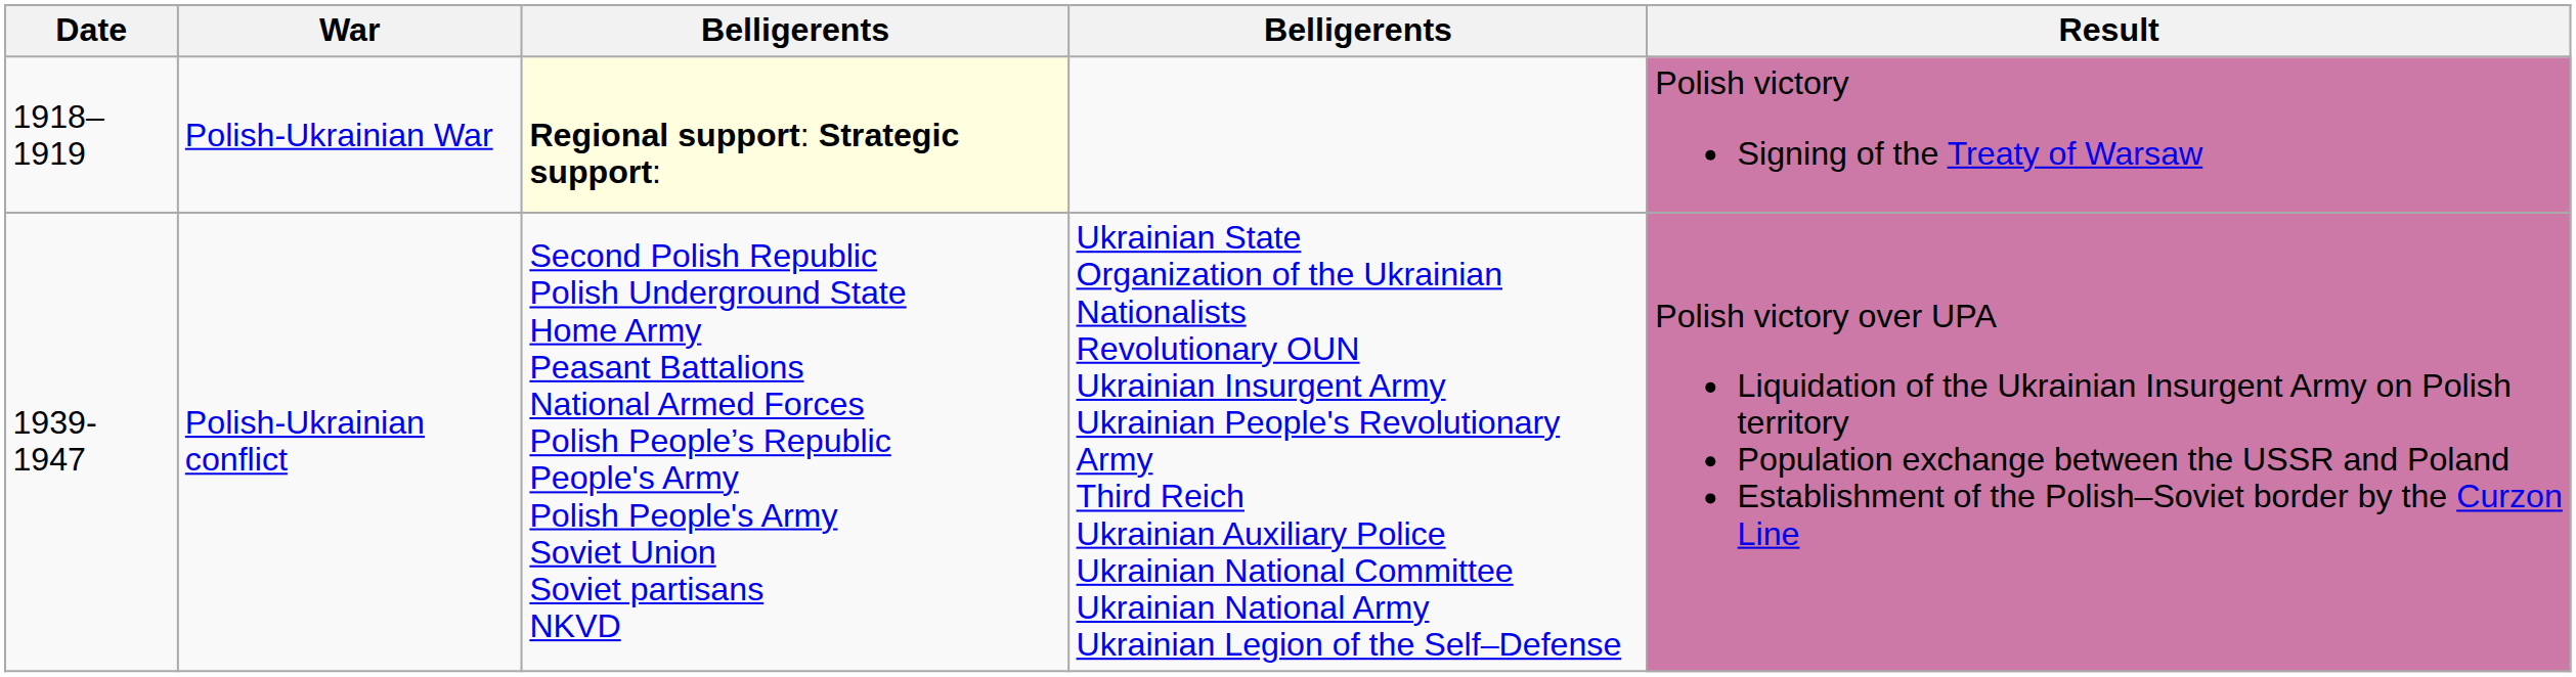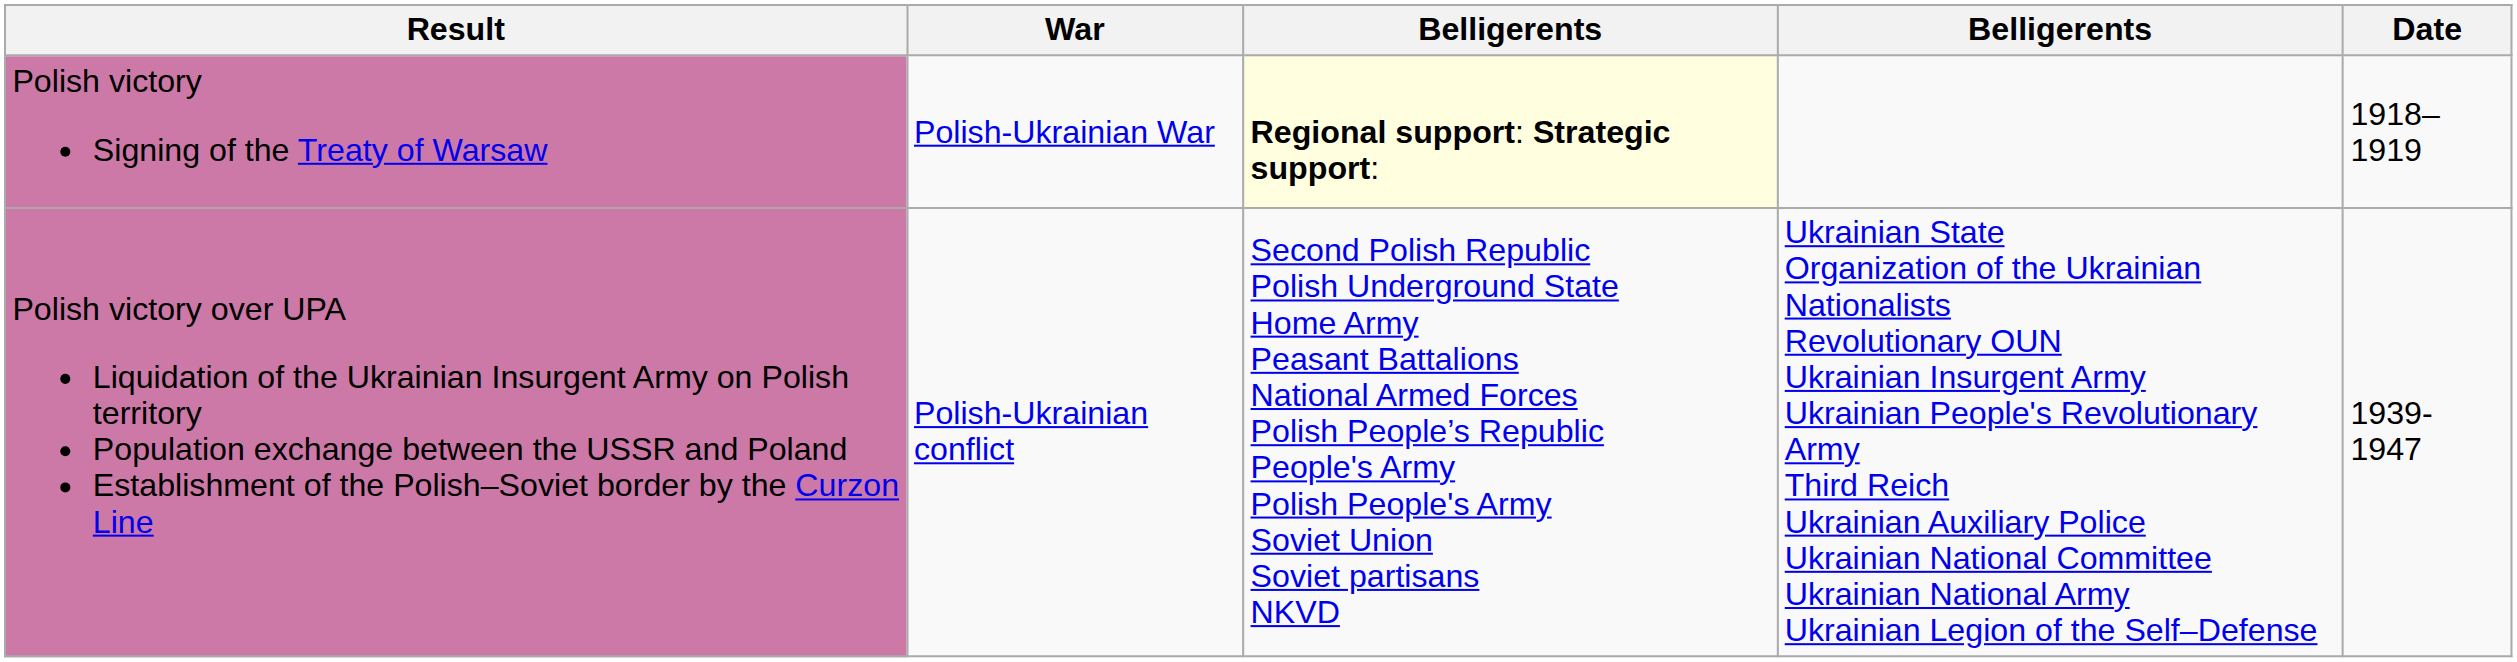columns swapped: Date <-> Result
